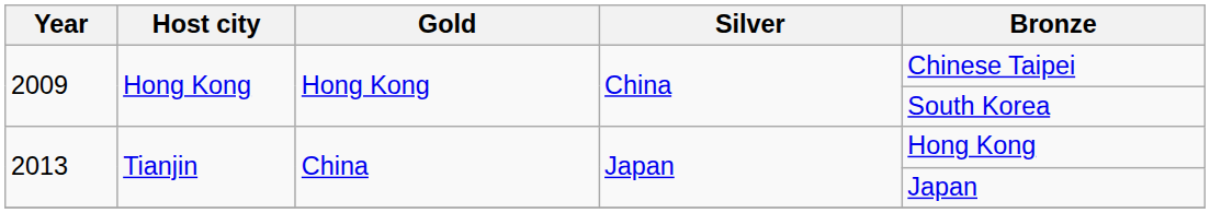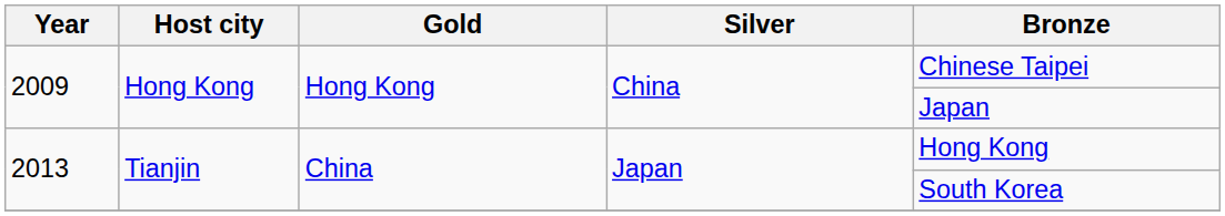row 3 | Bronze: South Korea -> Japan
row 5 | Bronze: Japan -> South Korea
